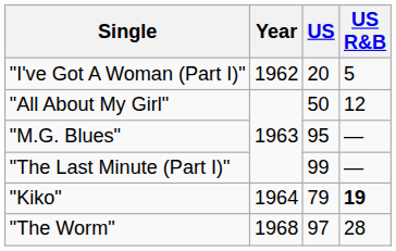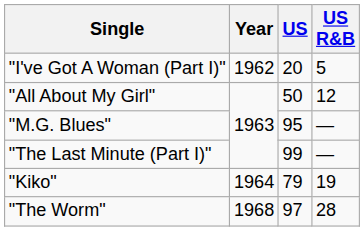"Kiko" | US R&B: bold -> normal
